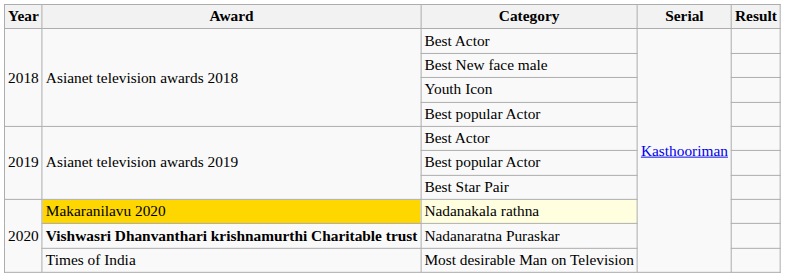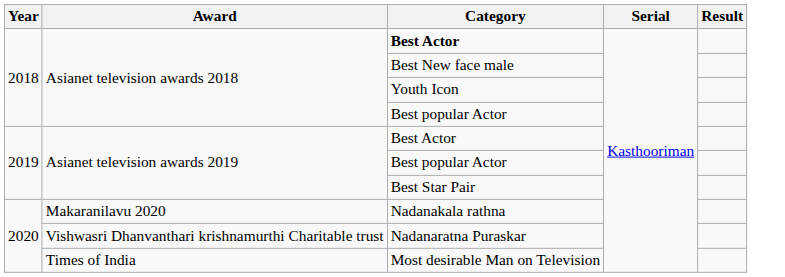Asianet television awards 2018 / Best Actor | Category: normal -> bold
Nadanakala rathna | Award: gold background -> no background
Nadanakala rathna | Category: lightyellow background -> no background
Nadanaratna Puraskar | Award: bold -> normal
